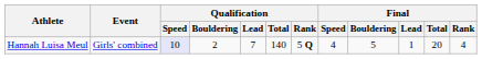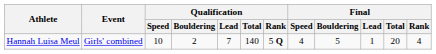row 3 | Qualification / Speed: lavender background -> no background
